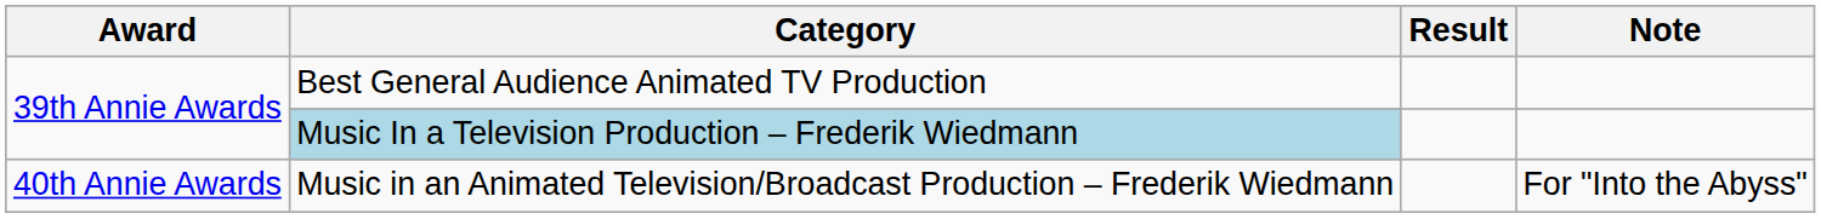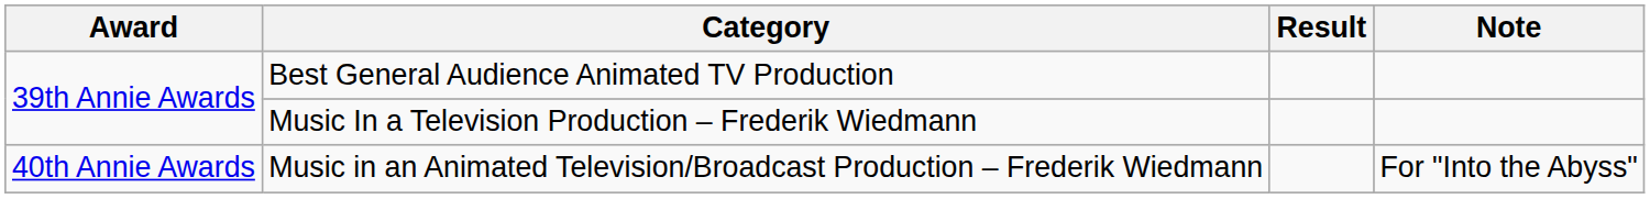Music In a Television Production – Frederik Wiedmann | Category: lightblue background -> no background
